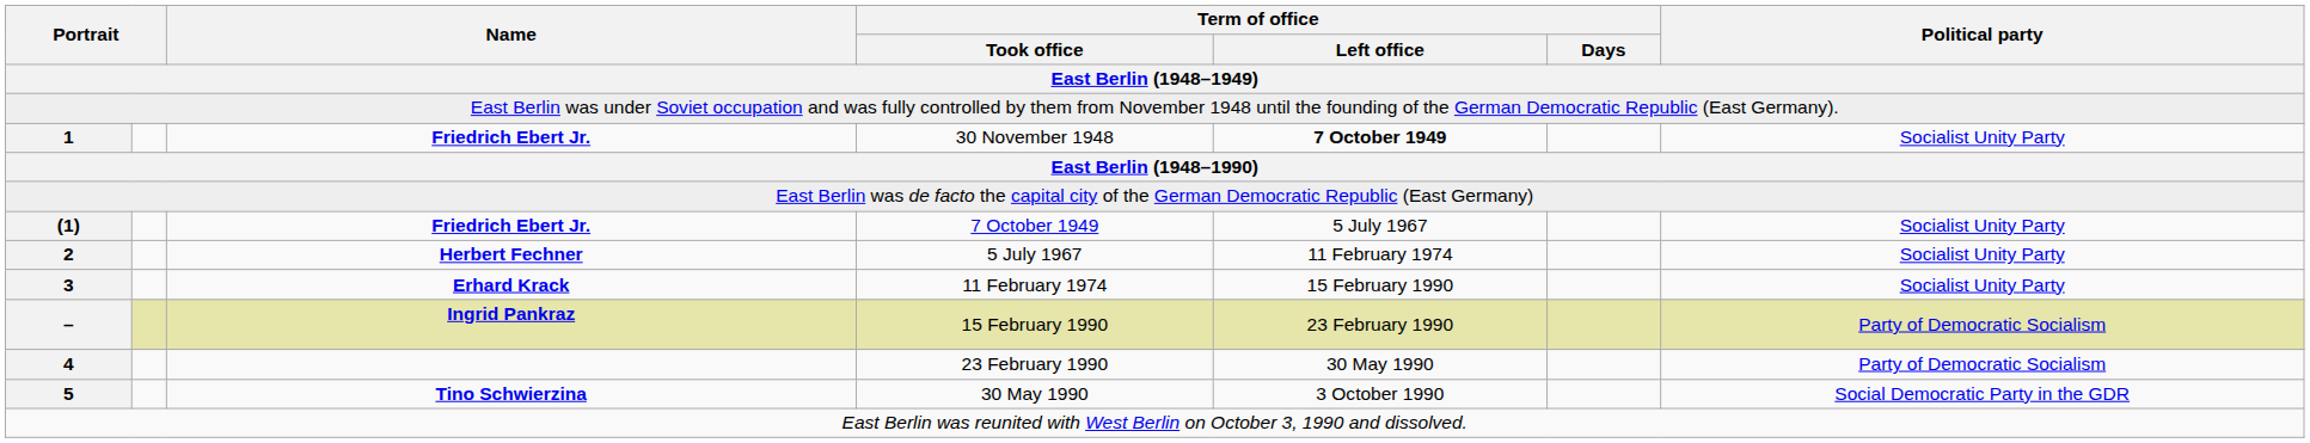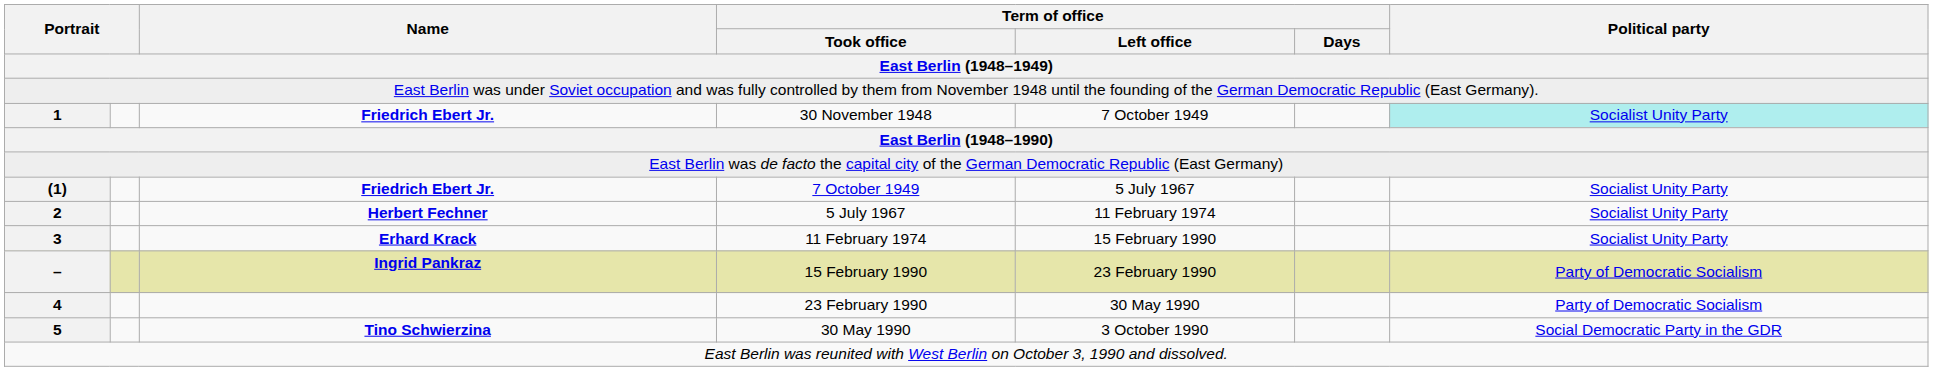30 November 1948 | Term of office / Left office: bold -> normal
30 November 1948 | Political party: no background -> paleturquoise background
